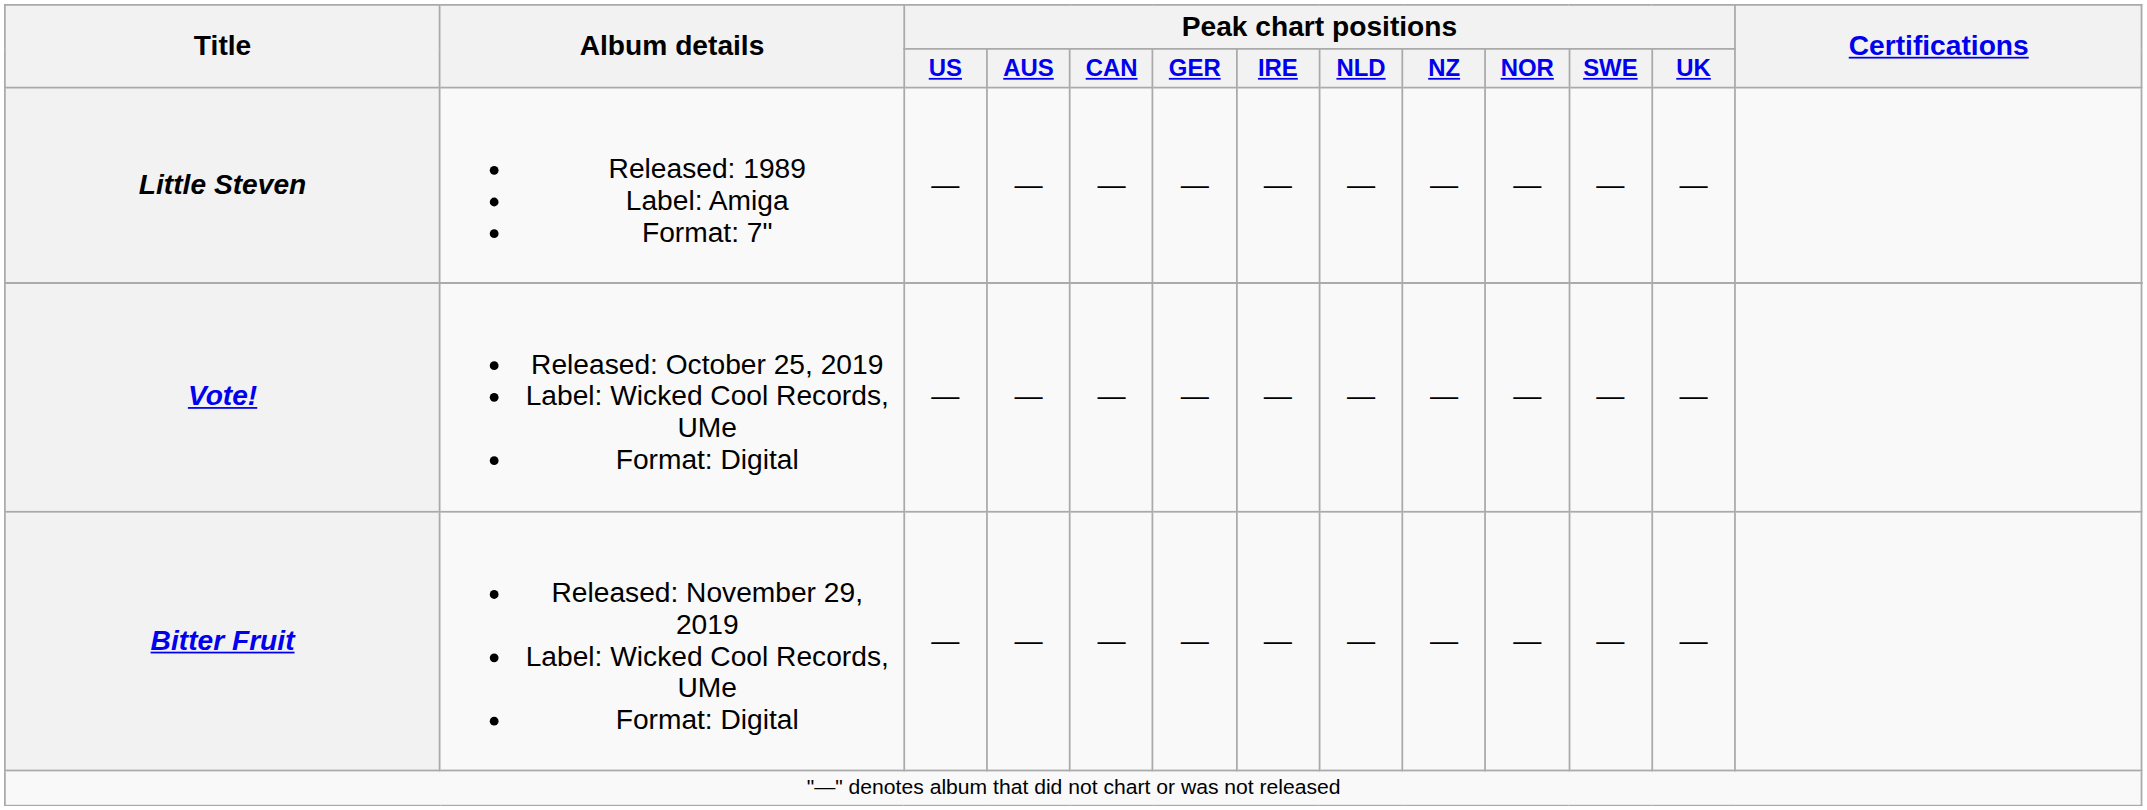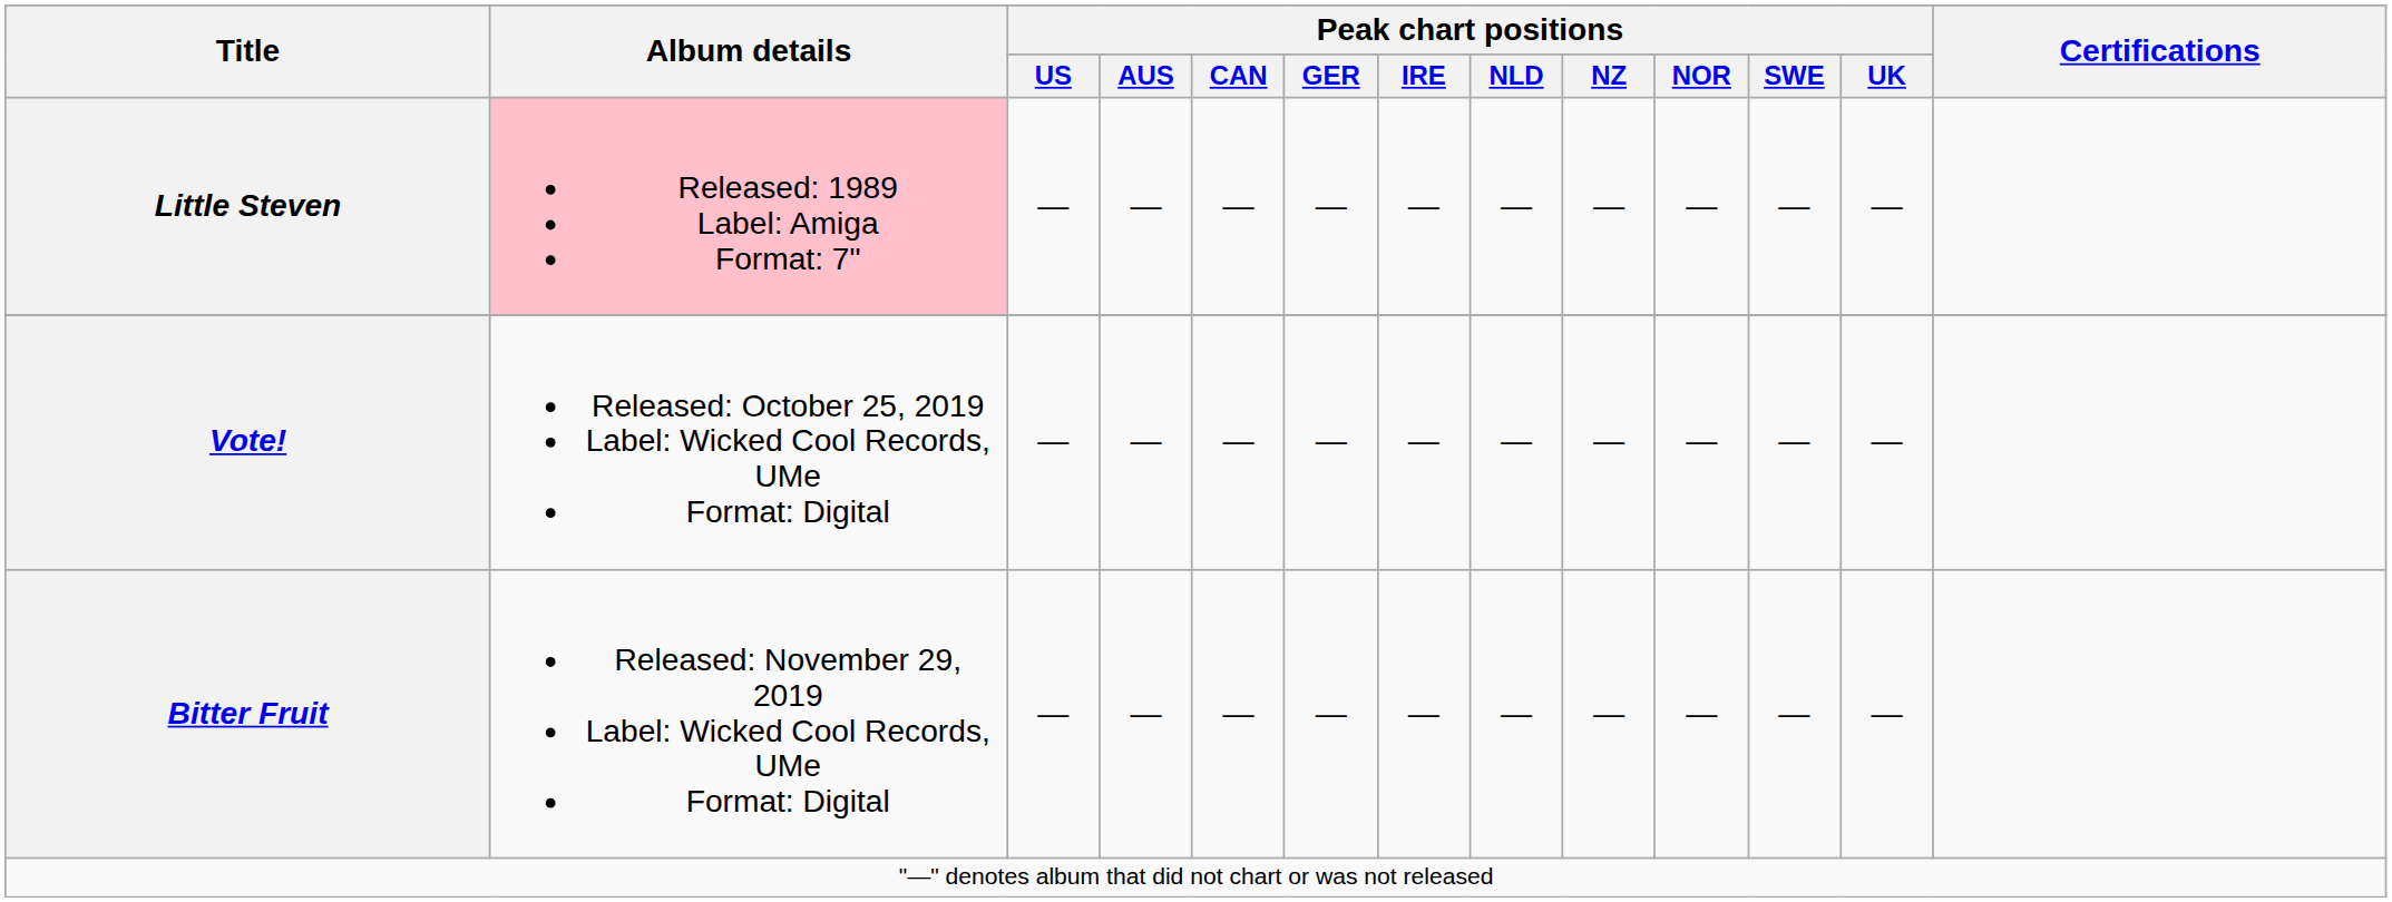Little Steven | Album details: no background -> pink background
